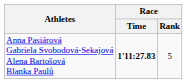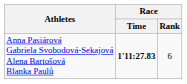row 3 | Race / Rank: 5 -> 6
